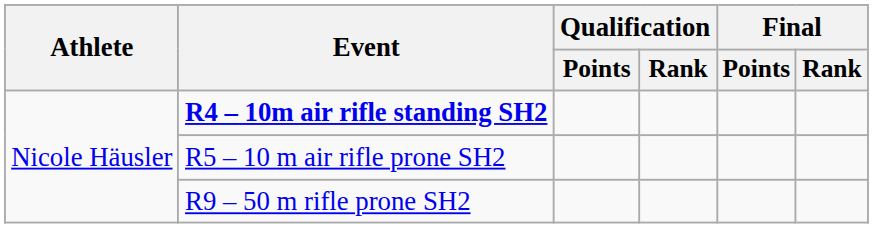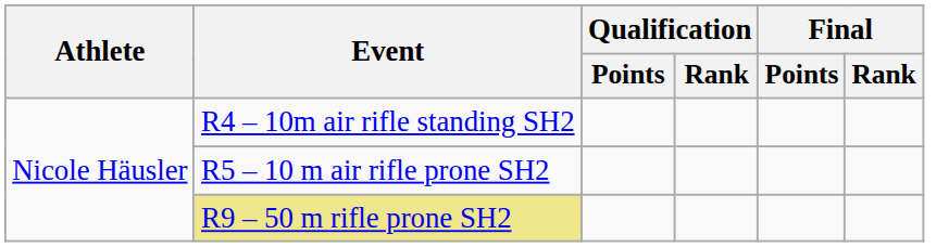R4 – 10m air rifle standing SH2 | Event: bold -> normal
R9 – 50 m rifle prone SH2 | Event: no background -> khaki background
